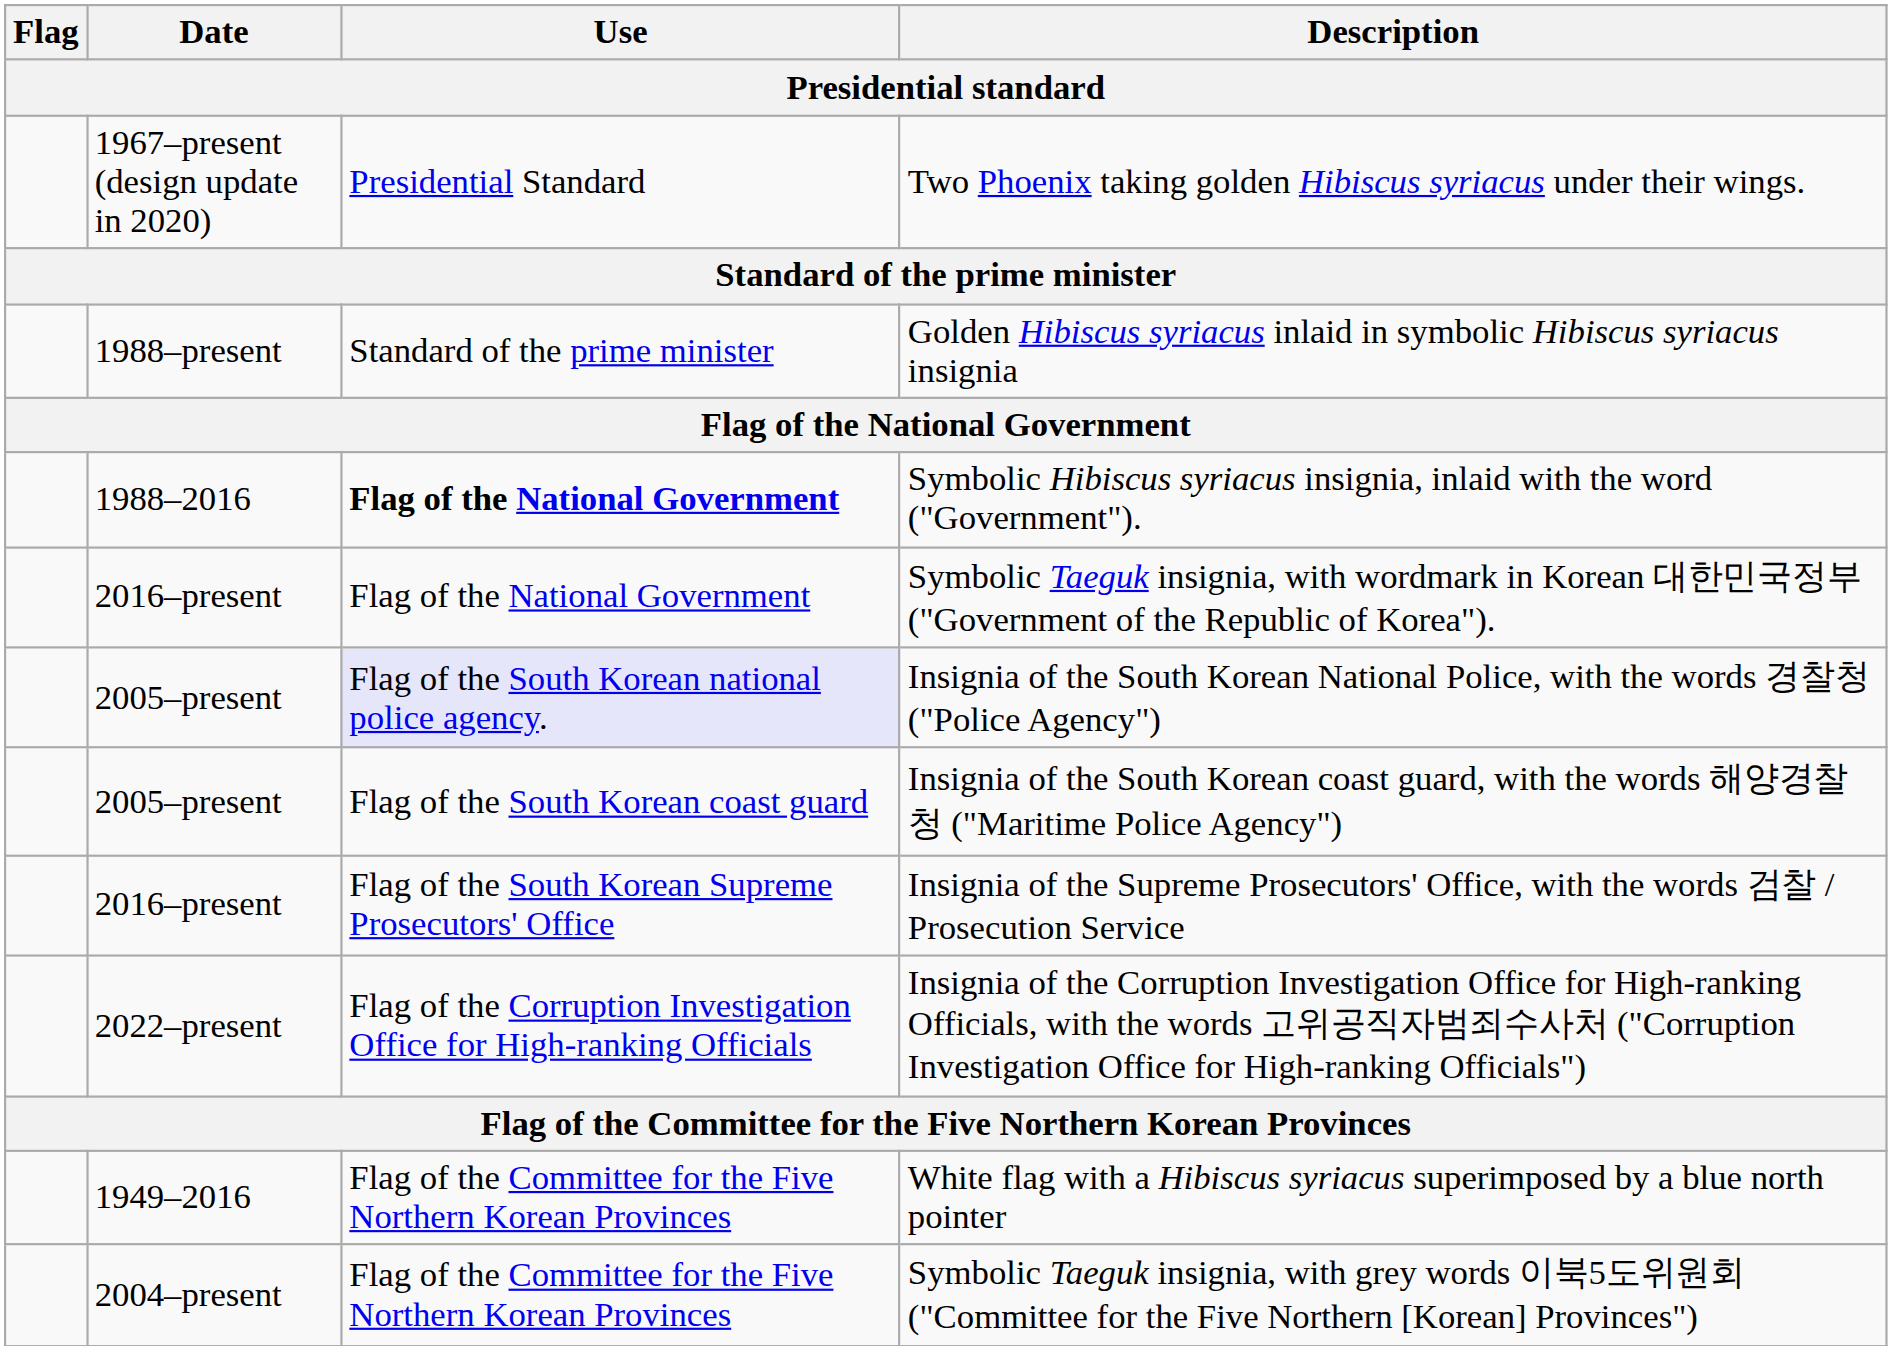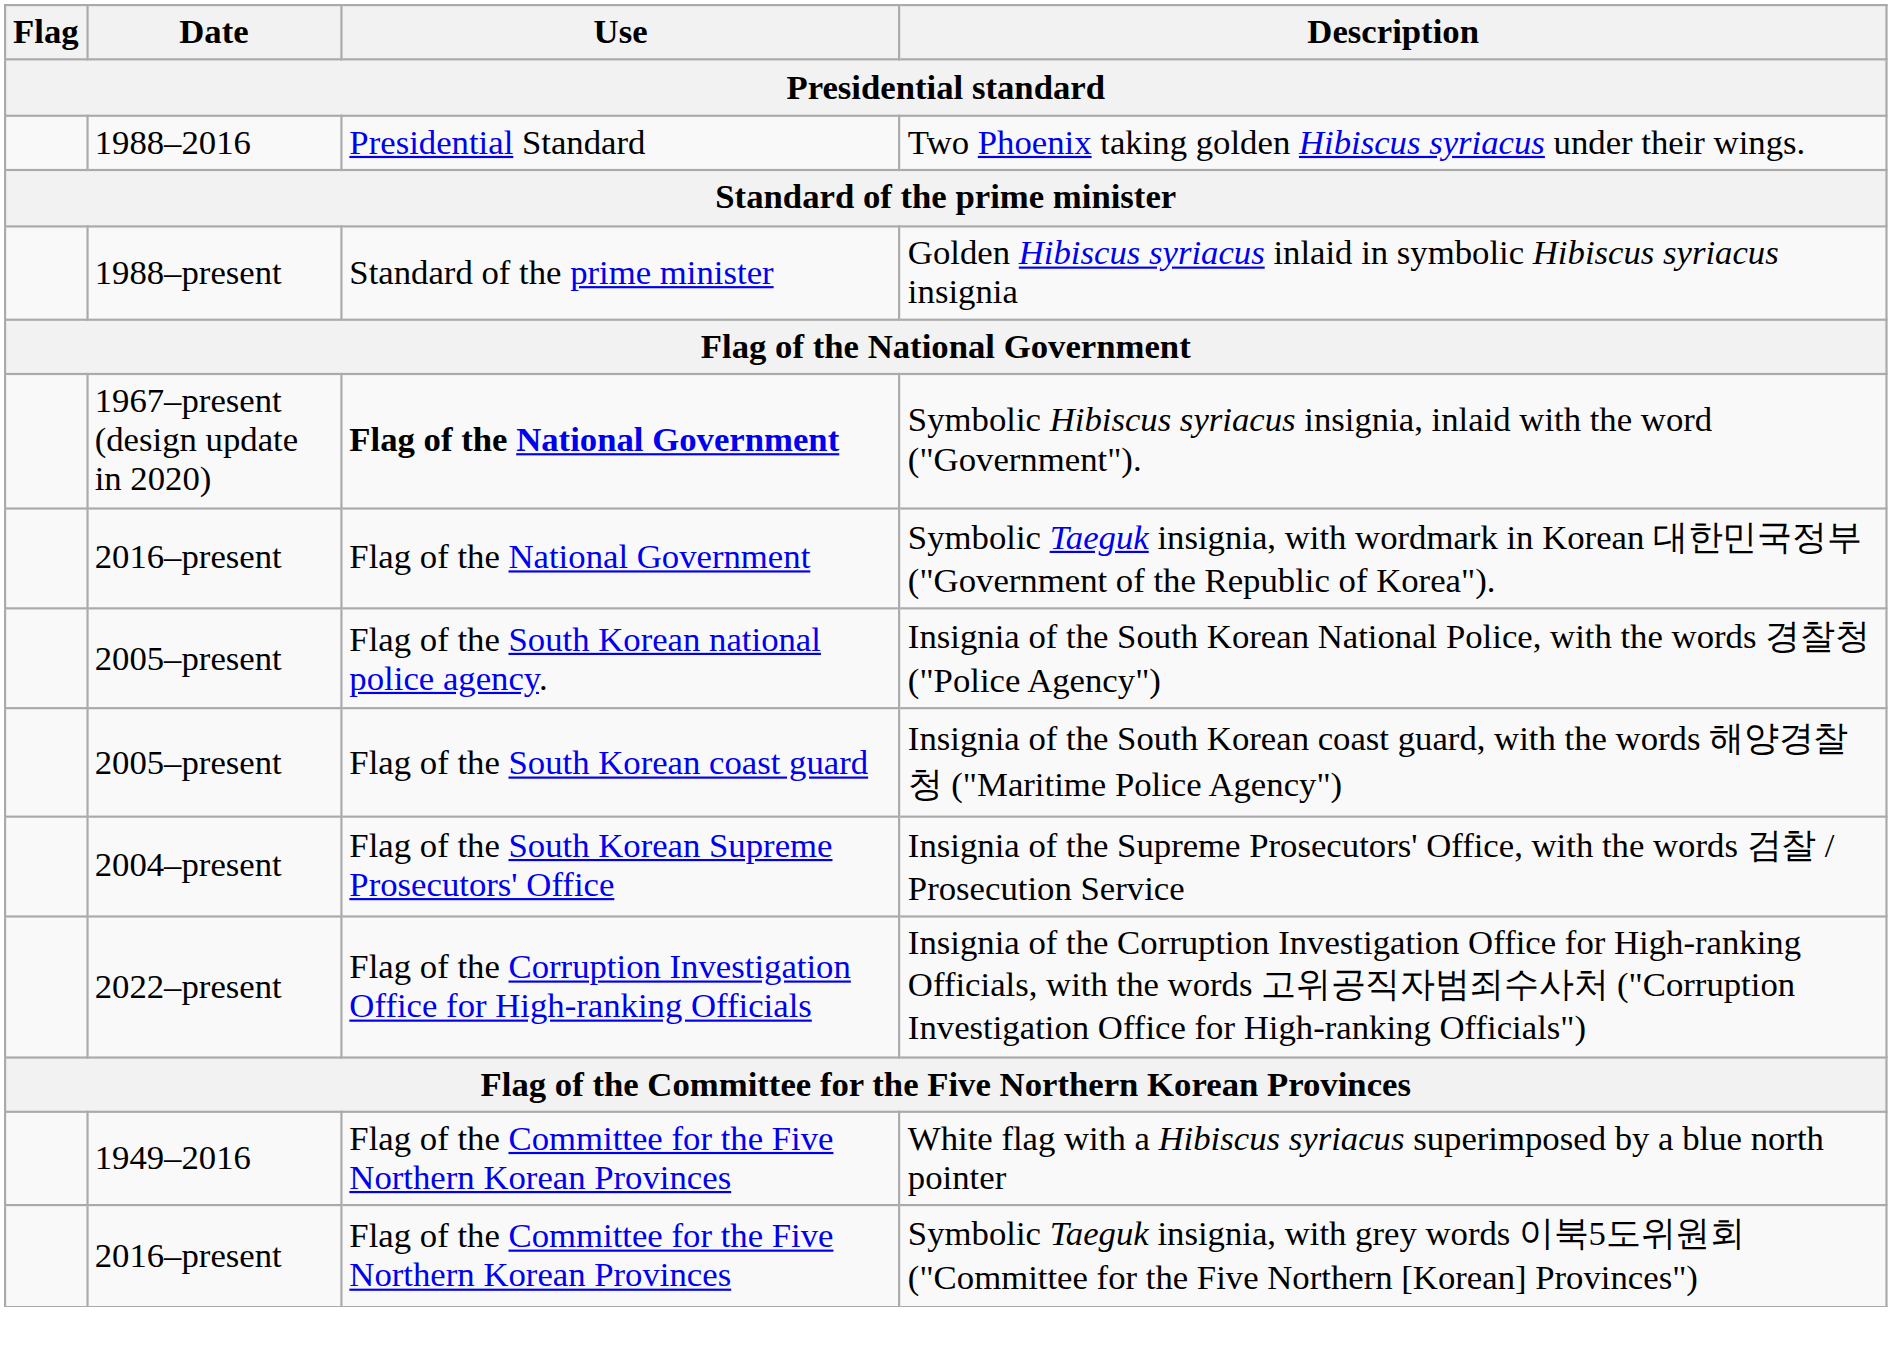row 3 | Date: 1967–present (design update in 2020) -> 1988–2016
row 7 | Date: 1988–2016 -> 1967–present (design update in 2020)
row 9 | Use: lavender background -> no background
row 11 | Date: 2016–present -> 2004–present
row 15 | Date: 2004–present -> 2016–present
